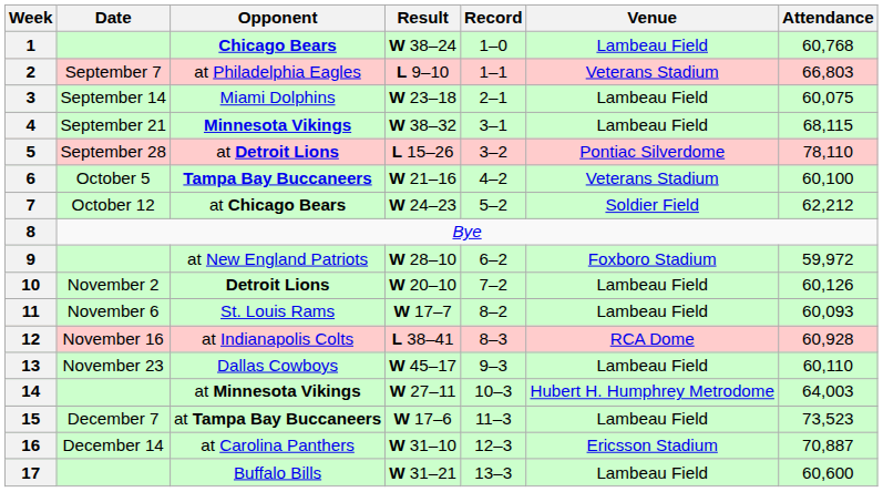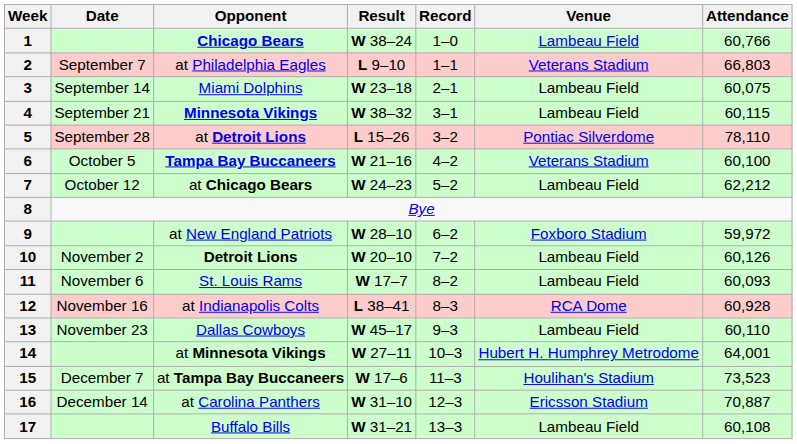1 | Attendance: 60,768 -> 60,766
4 | Attendance: 68,115 -> 60,115
7 | Venue: Soldier Field -> Lambeau Field
14 | Attendance: 64,003 -> 64,001
15 | Venue: Lambeau Field -> Houlihan's Stadium
17 | Attendance: 60,600 -> 60,108
